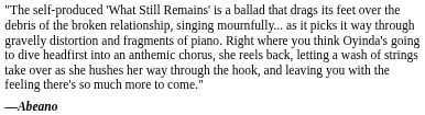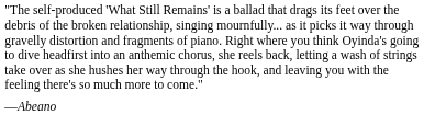row 2 | column 1: bold -> normal
